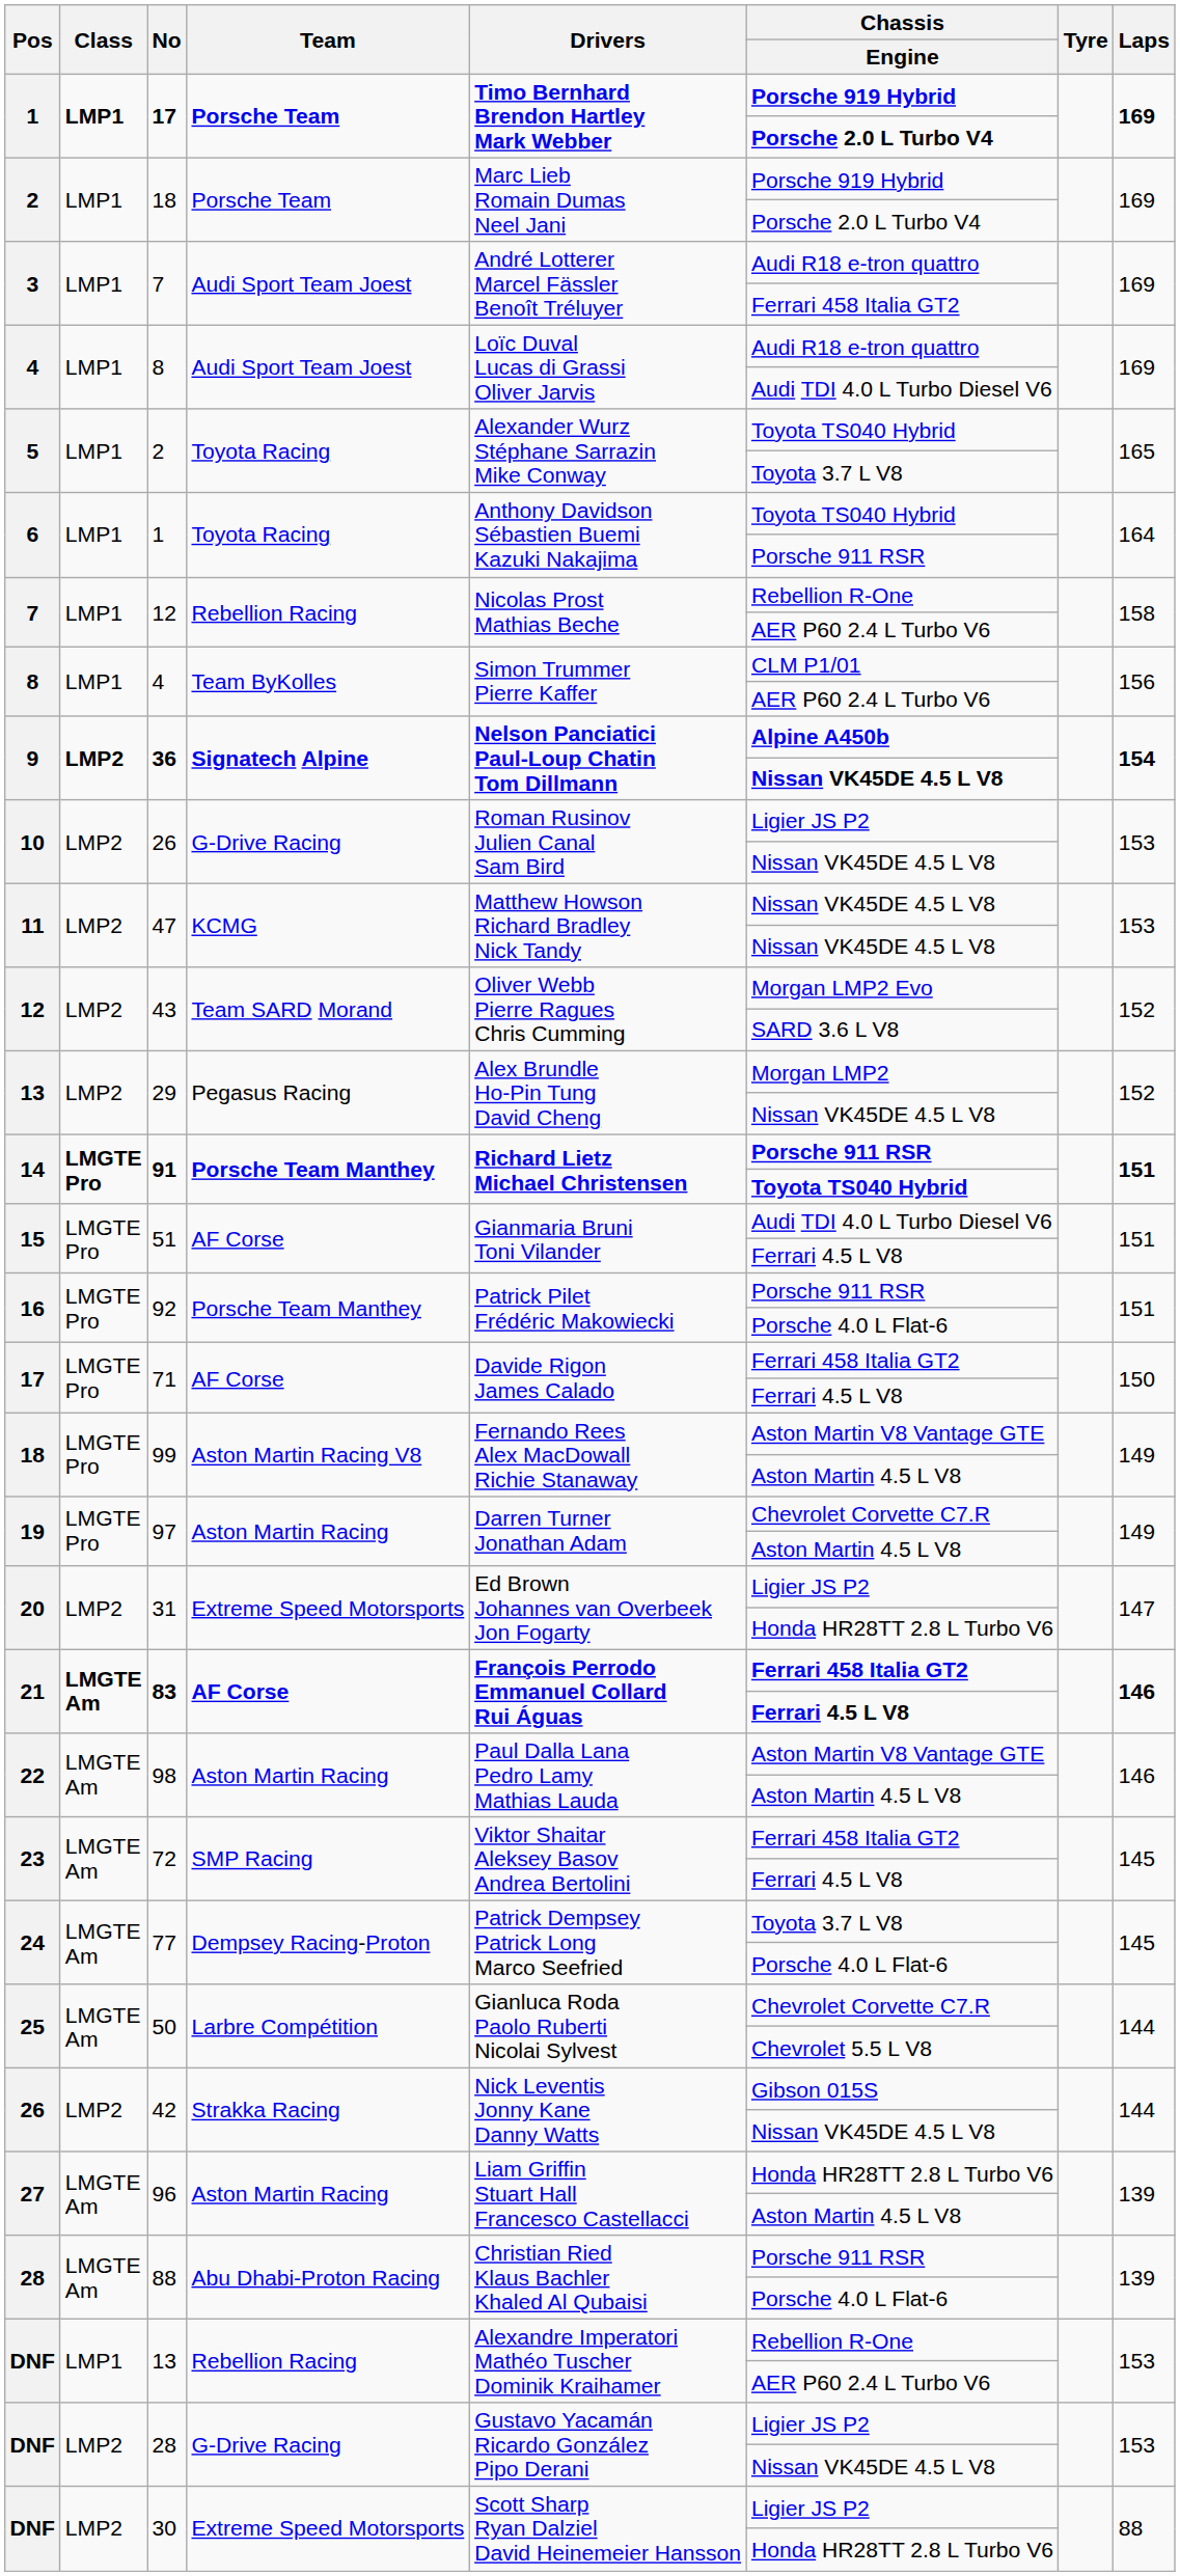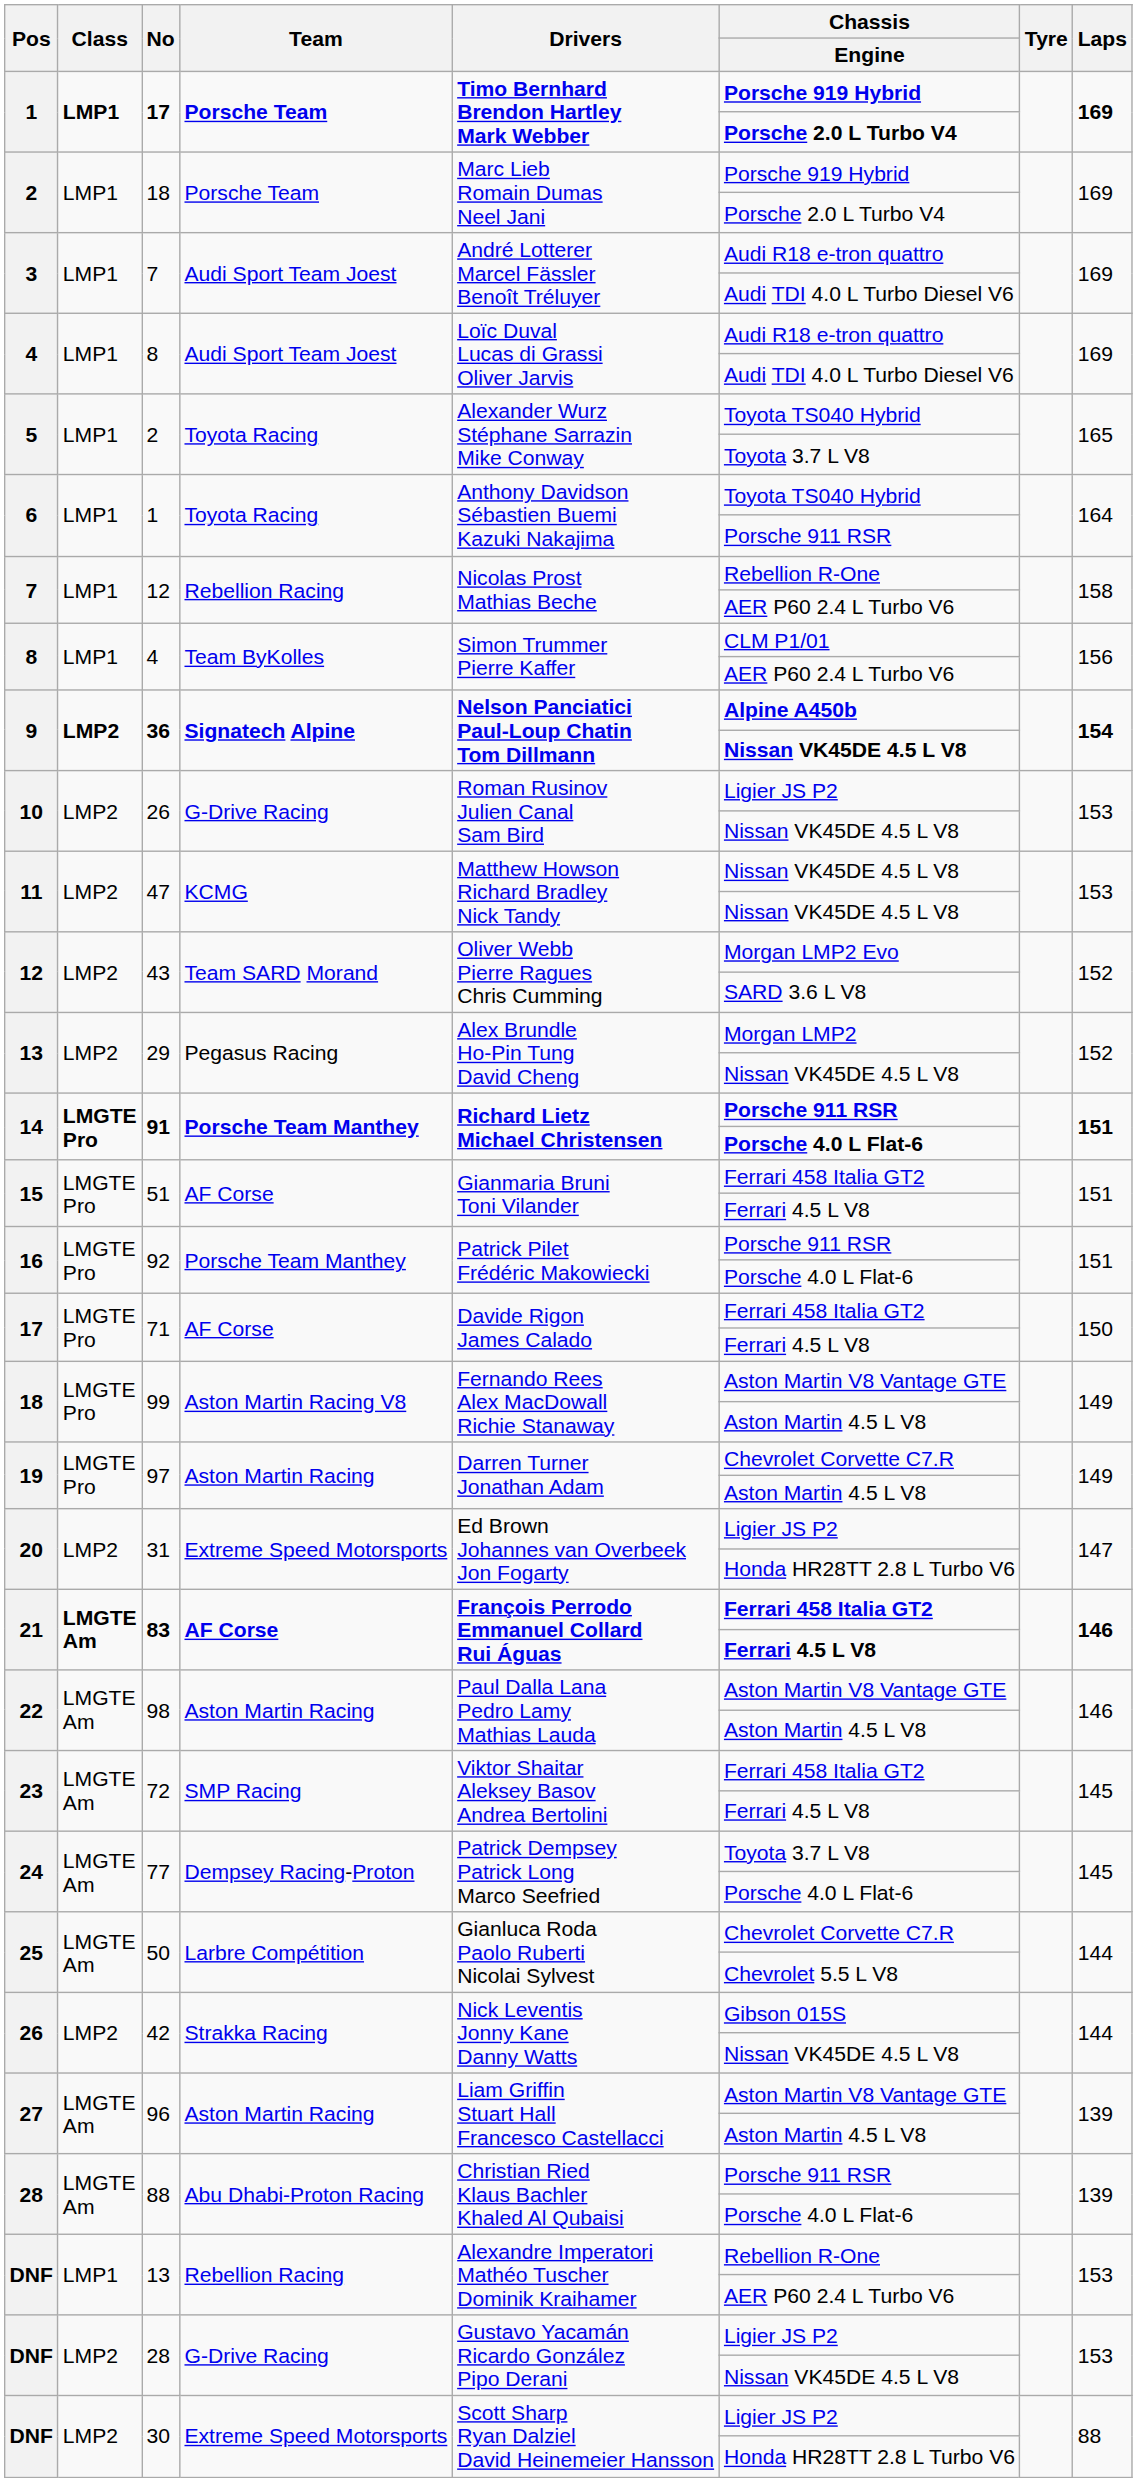row 8 | Chassis / Engine: Ferrari 458 Italia GT2 -> Audi TDI 4.0 L Turbo Diesel V6
row 30 | Chassis / Engine: Toyota TS040 Hybrid -> Porsche 4.0 L Flat-6
row 31 | Chassis / Engine: Audi TDI 4.0 L Turbo Diesel V6 -> Ferrari 458 Italia GT2
row 55 | Chassis / Engine: Honda HR28TT 2.8 L Turbo V6 -> Aston Martin V8 Vantage GTE
